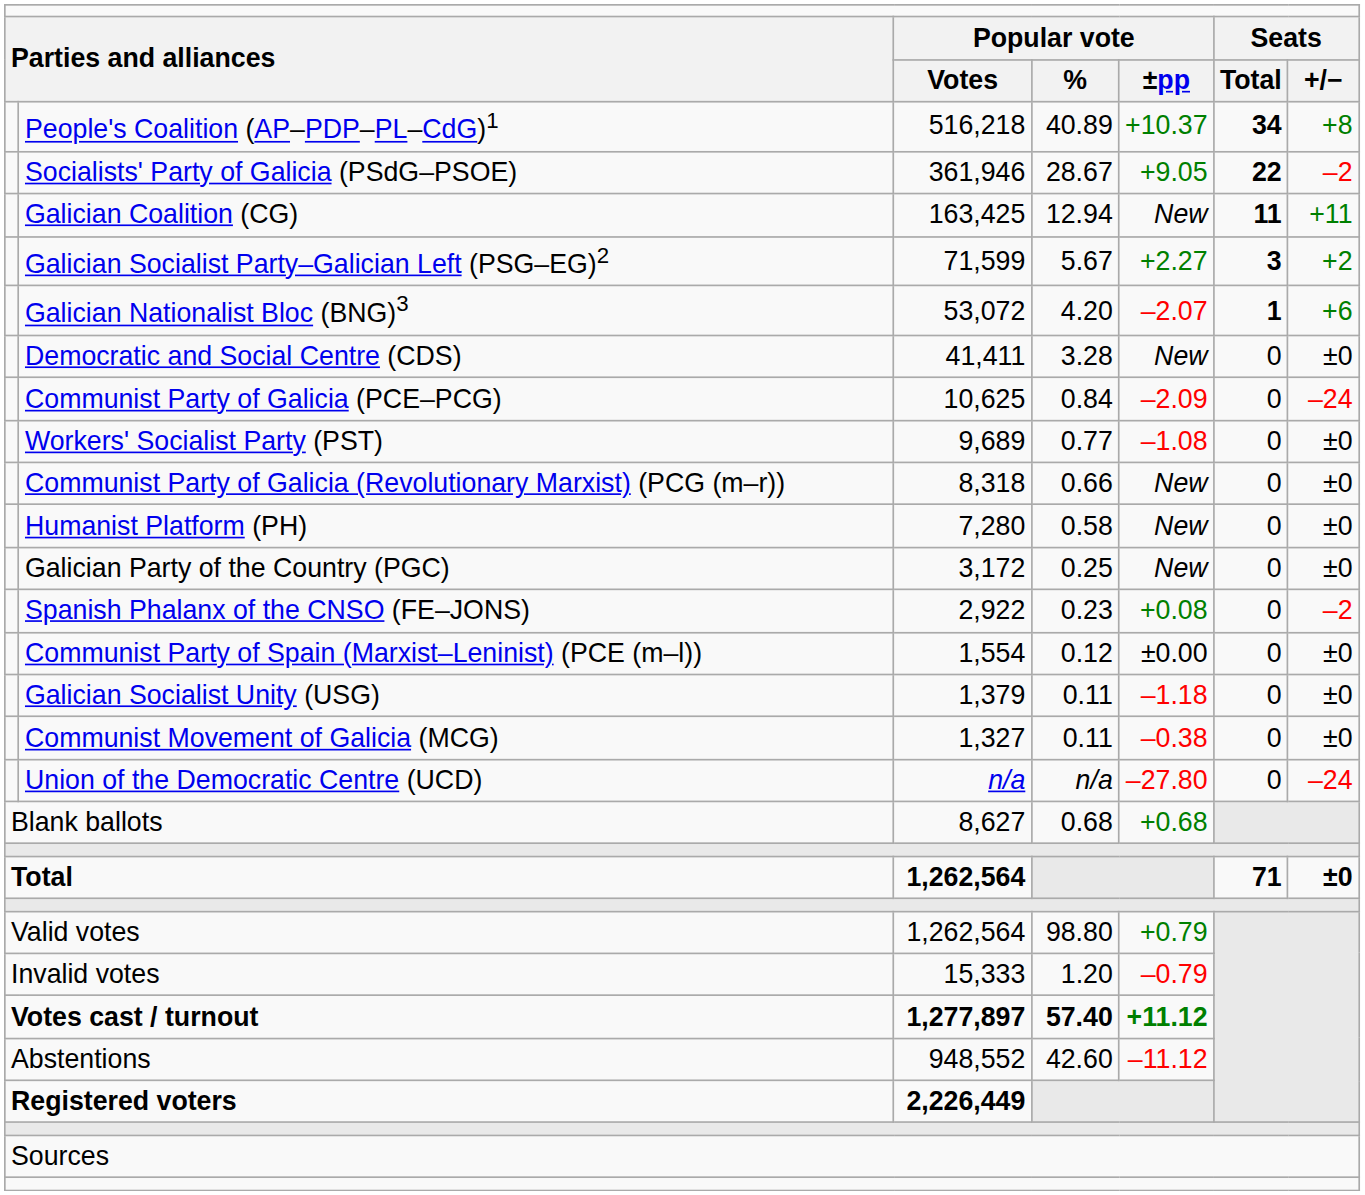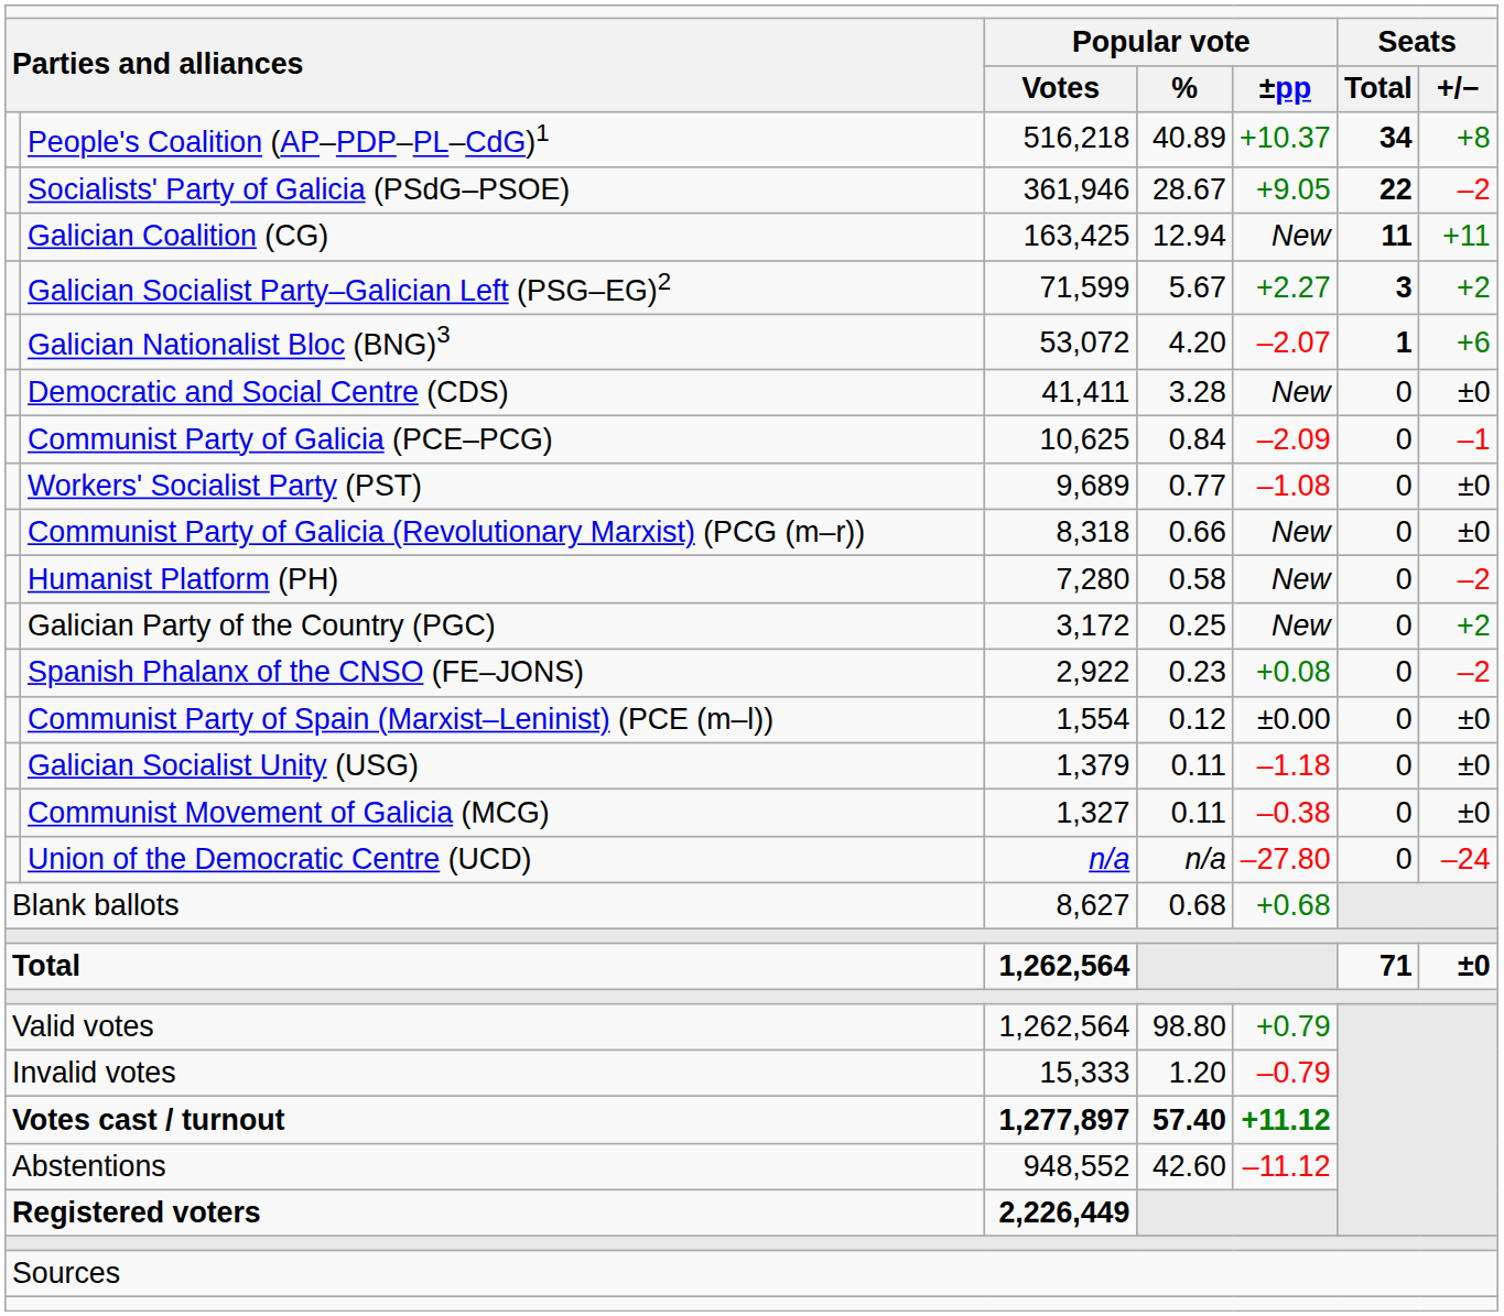Communist Party of Galicia (PCE–PCG) | column 7: –24 -> –1
Humanist Platform (PH) | column 7: ±0 -> –2
Galician Party of the Country (PGC) | column 7: ±0 -> +2
